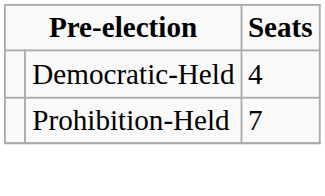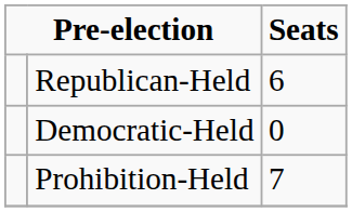+ row: Republican-Held | 6
Democratic-Held | Seats: 4 -> 0
